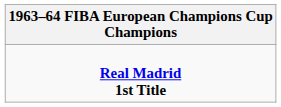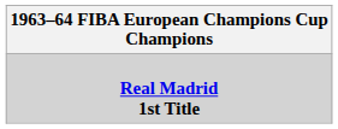row 2 | column 1: no background -> lightgrey background
